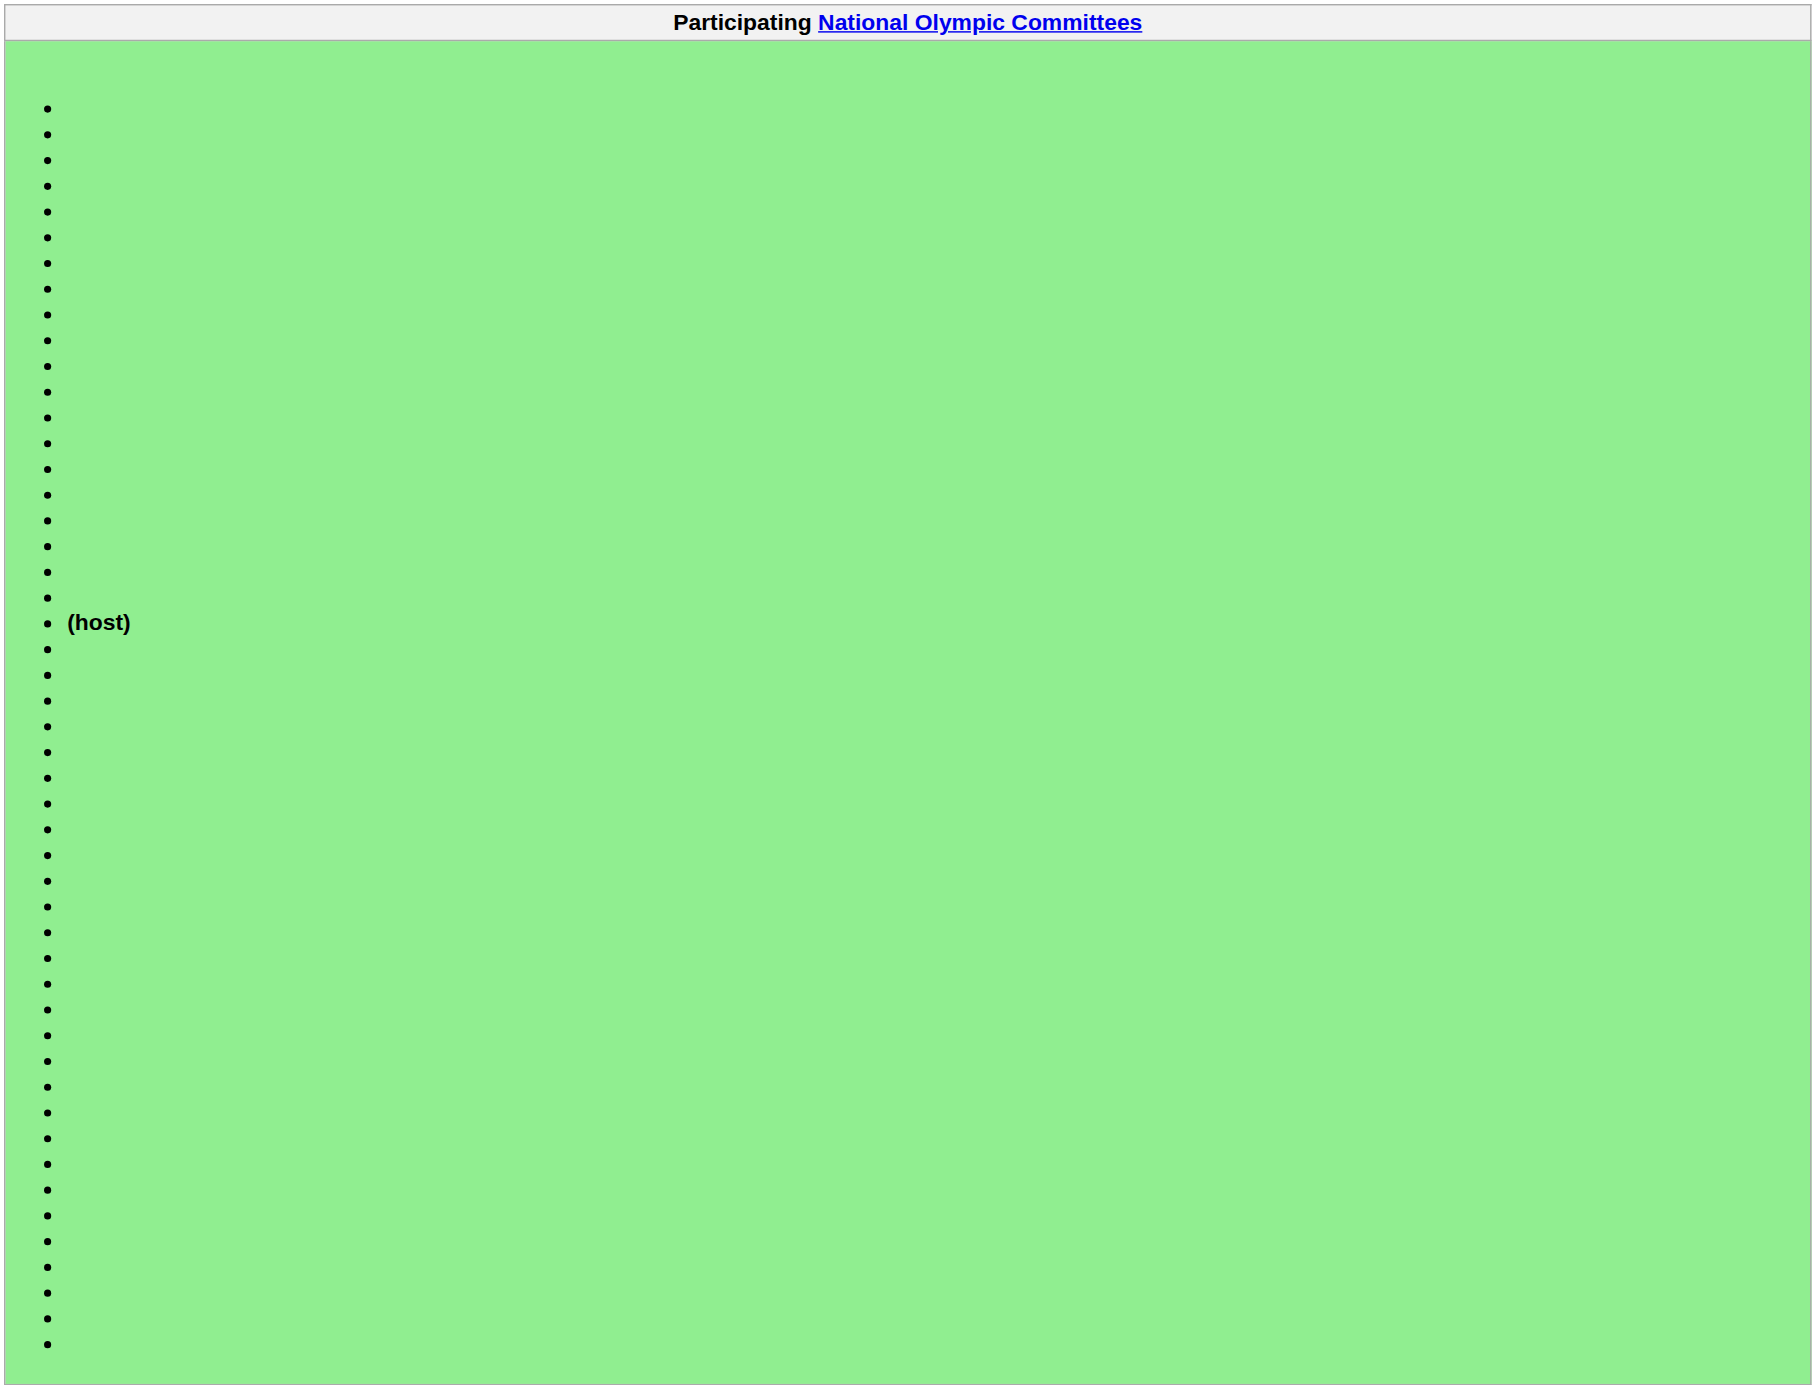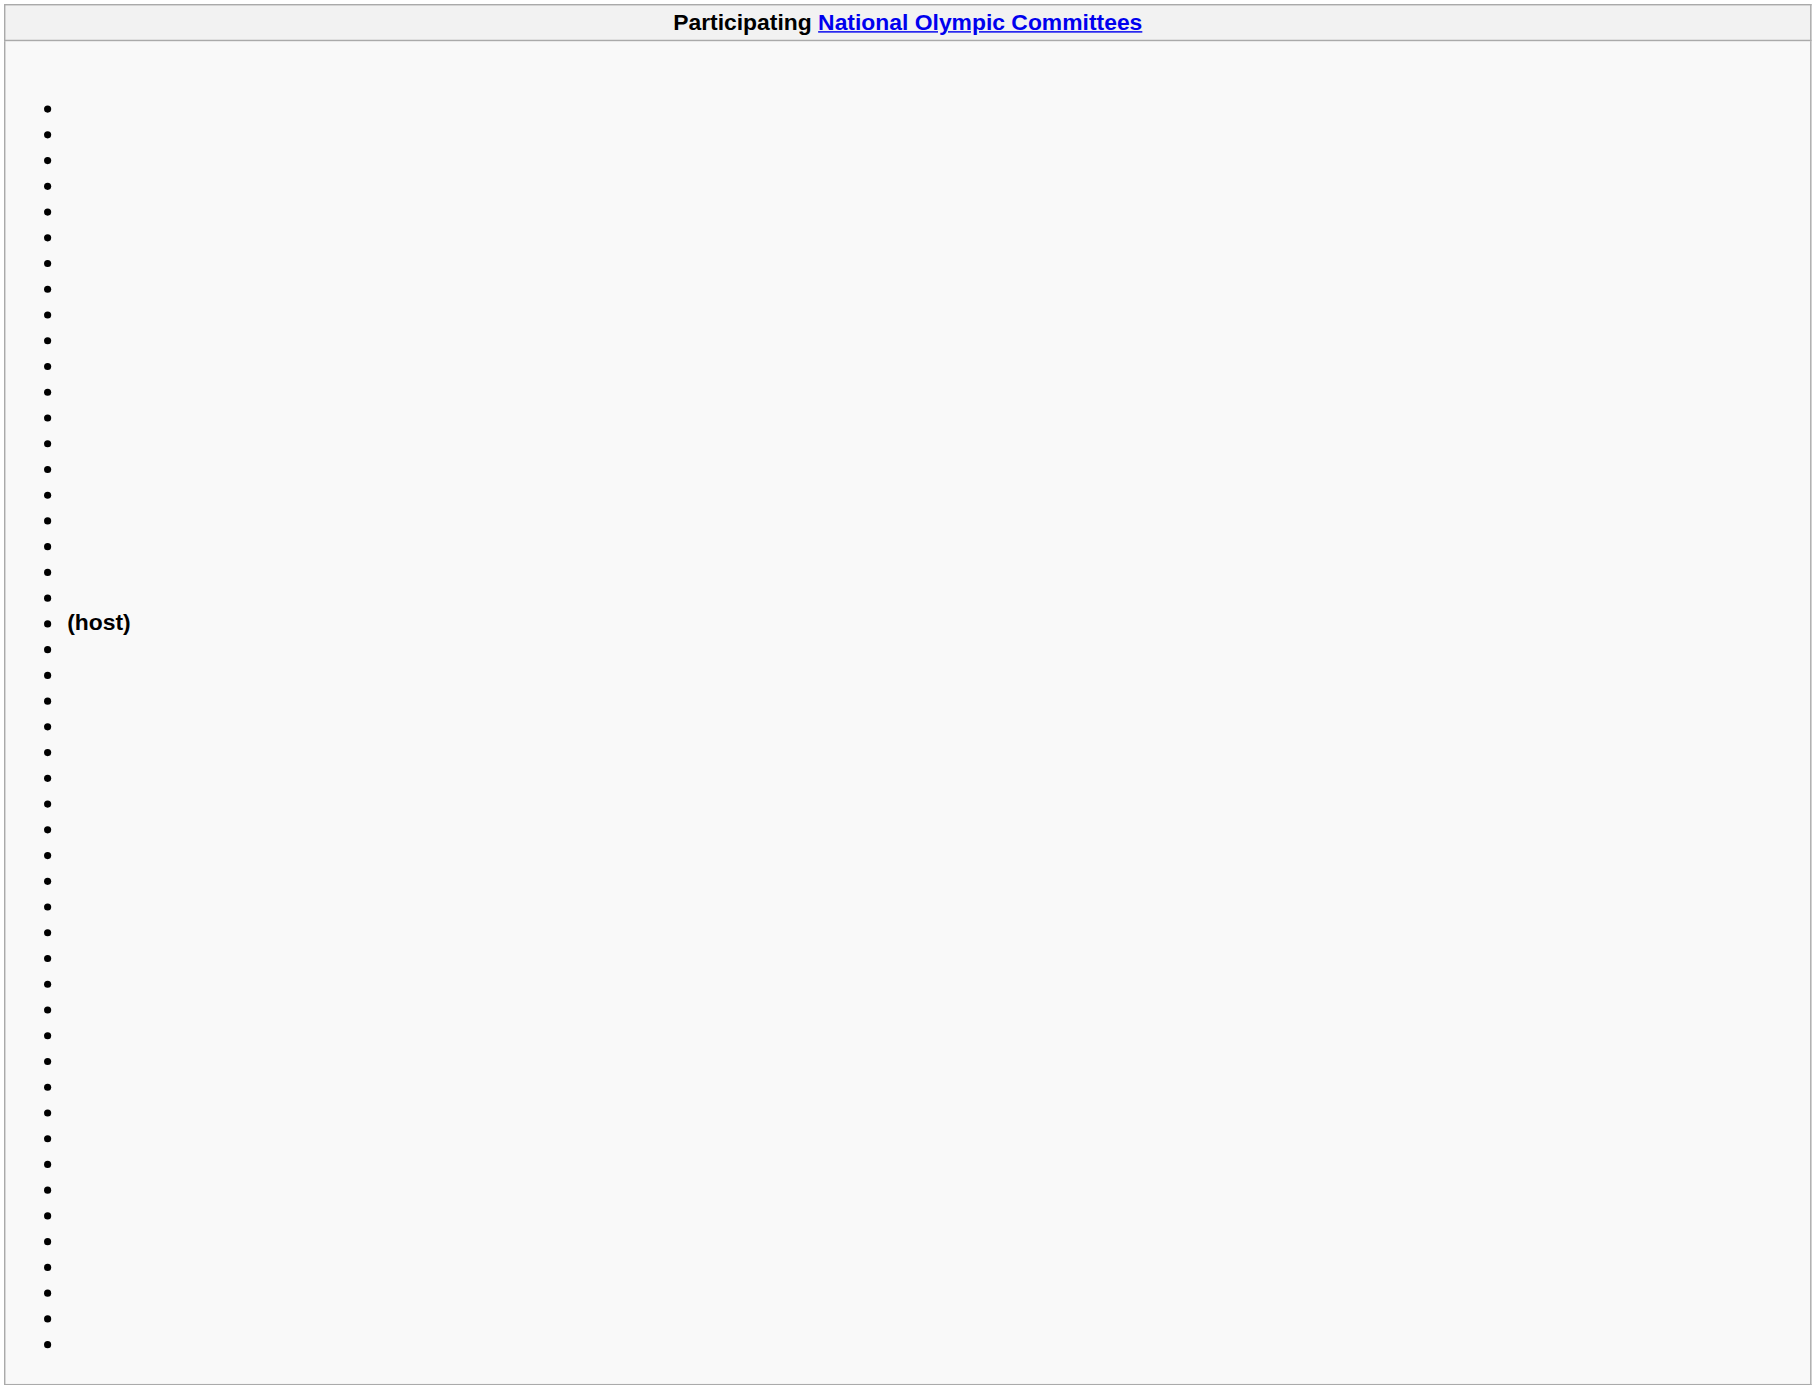row 2 | column 1: lightgreen background -> no background
